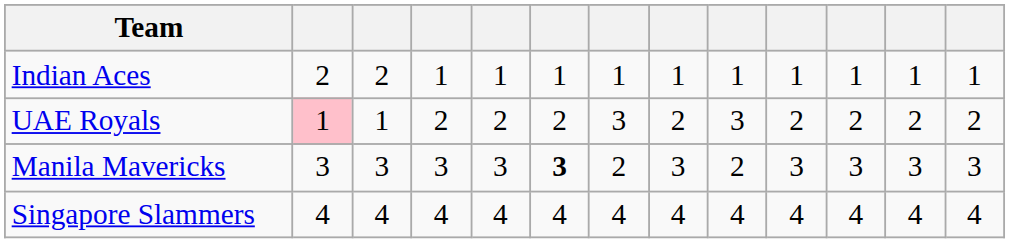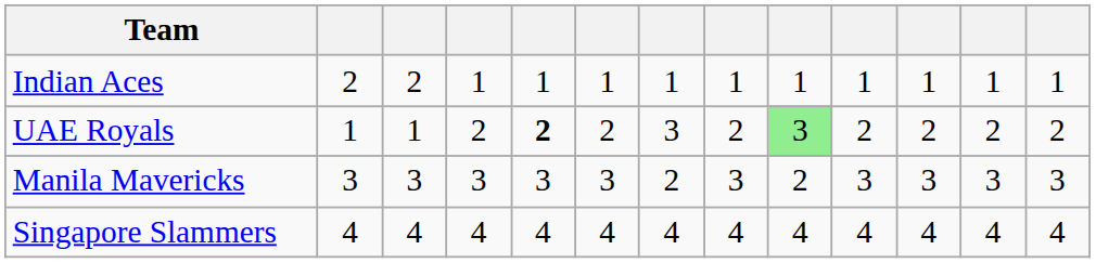UAE Royals | column 2: pink background -> no background
UAE Royals | column 5: normal -> bold
UAE Royals | column 9: no background -> lightgreen background
Manila Mavericks | column 6: bold -> normal
